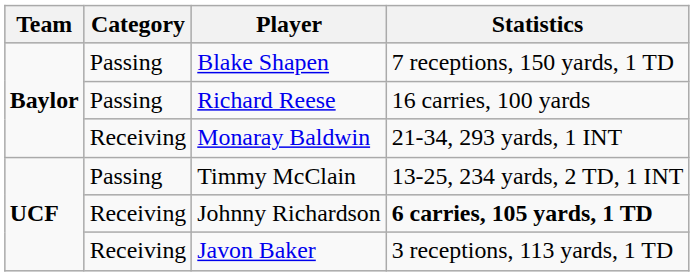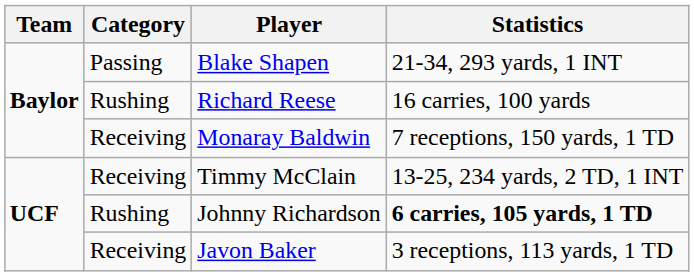Blake Shapen | Statistics: 7 receptions, 150 yards, 1 TD -> 21-34, 293 yards, 1 INT
Richard Reese | Category: Passing -> Rushing
Monaray Baldwin | Statistics: 21-34, 293 yards, 1 INT -> 7 receptions, 150 yards, 1 TD
Timmy McClain | Category: Passing -> Receiving
Johnny Richardson | Category: Receiving -> Rushing
